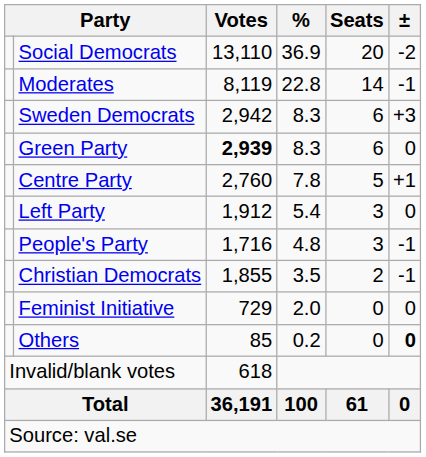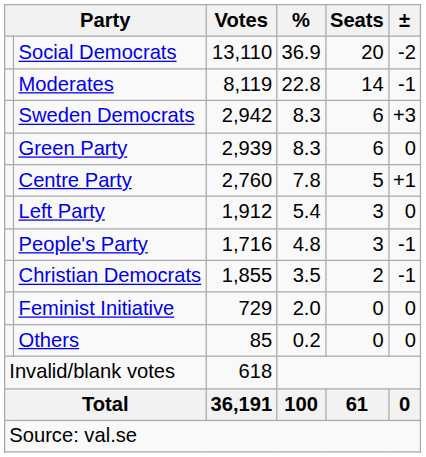Green Party | Votes: bold -> normal
Others | ±: bold -> normal
